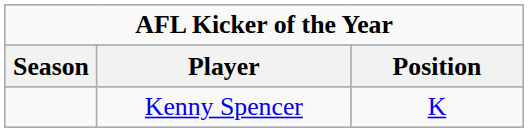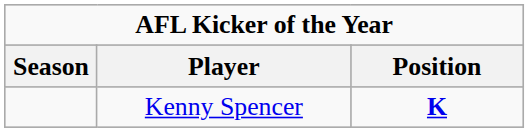Kenny Spencer | Position: normal -> bold
